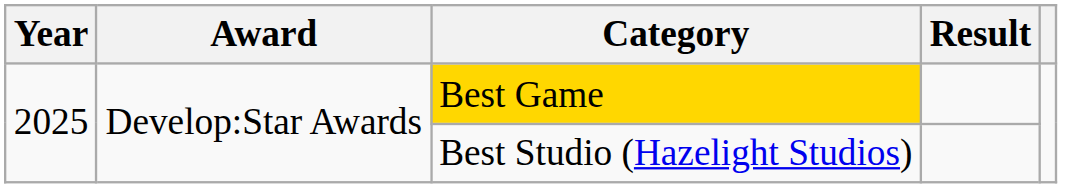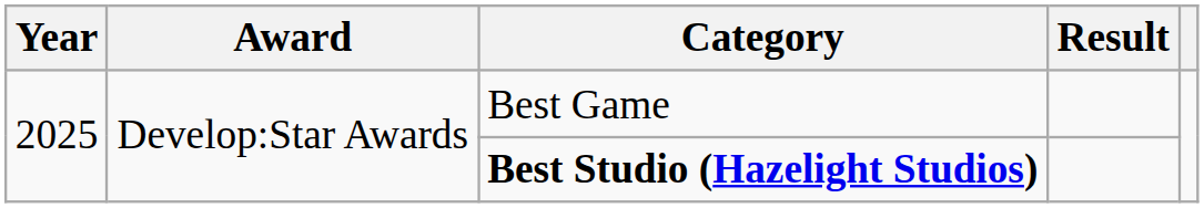Best Game | Category: gold background -> no background
Best Studio (Hazelight Studios) | Category: normal -> bold
